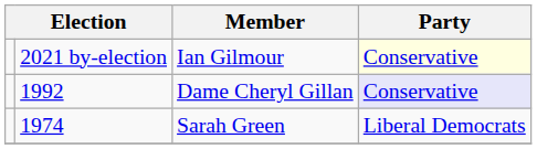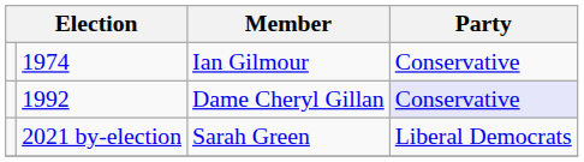Ian Gilmour | column 2: 2021 by-election -> 1974
Ian Gilmour | Party: lightyellow background -> no background
Sarah Green | column 2: 1974 -> 2021 by-election
